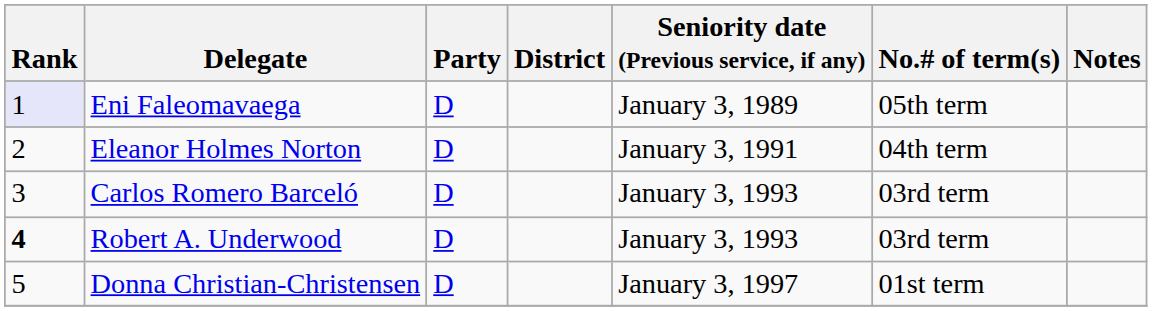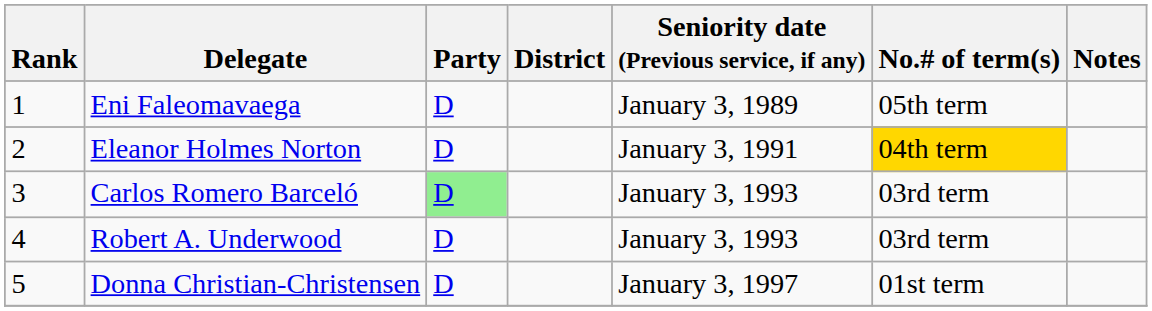Eni Faleomavaega | Rank: lavender background -> no background
Eleanor Holmes Norton | No.# of term(s): no background -> gold background
Carlos Romero Barceló | Party: no background -> lightgreen background
Robert A. Underwood | Rank: bold -> normal
